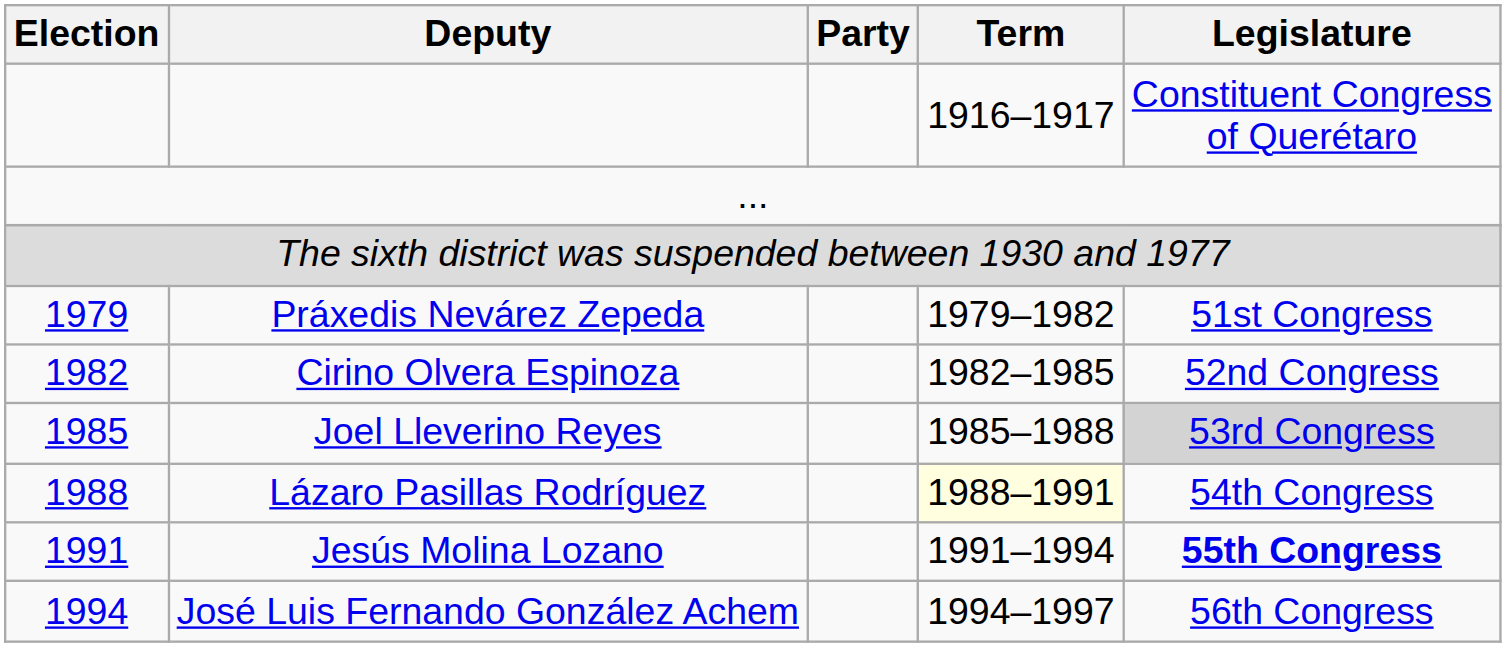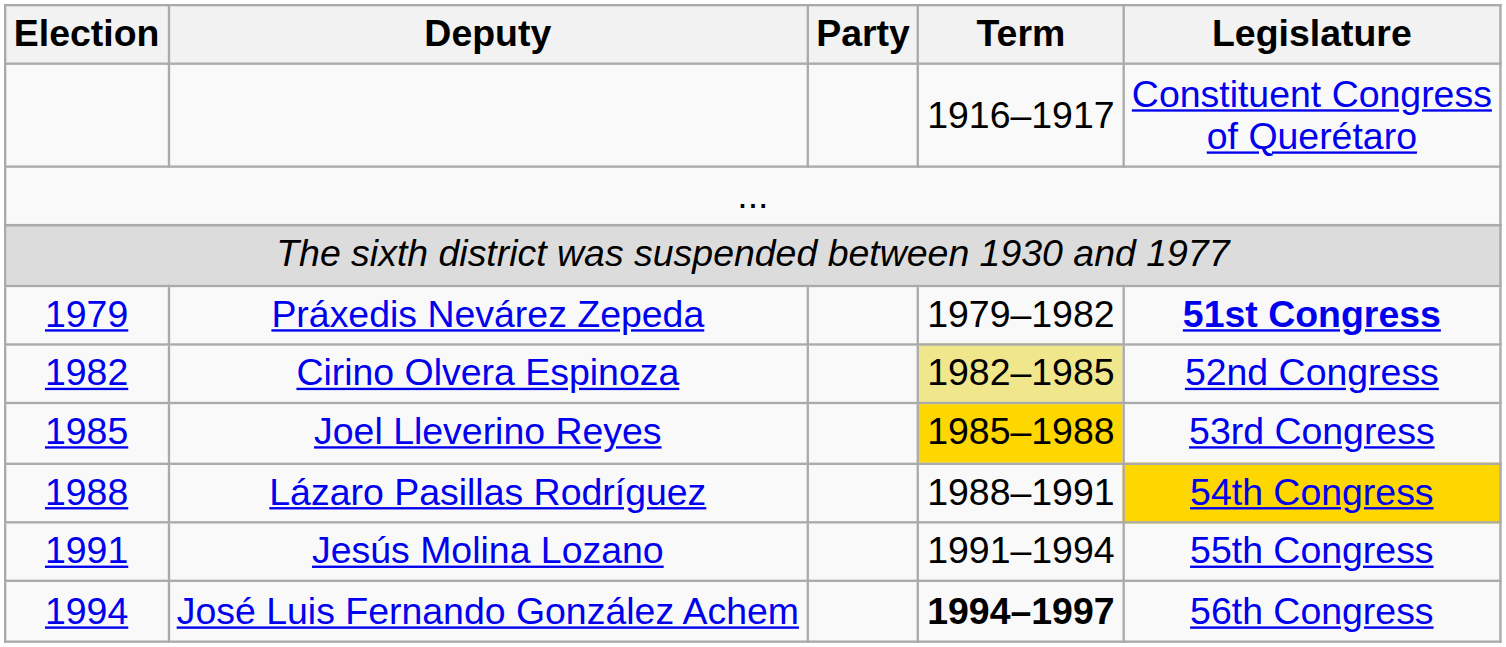Práxedis Nevárez Zepeda | Legislature: normal -> bold
Cirino Olvera Espinoza | Term: no background -> khaki background
Joel Lleverino Reyes | Term: no background -> gold background
Joel Lleverino Reyes | Legislature: lightgrey background -> no background
Lázaro Pasillas Rodríguez | Term: lightyellow background -> no background
Lázaro Pasillas Rodríguez | Legislature: no background -> gold background
Jesús Molina Lozano | Legislature: bold -> normal
José Luis Fernando González Achem | Term: normal -> bold
